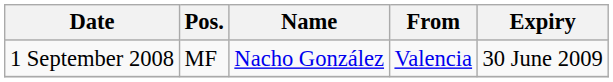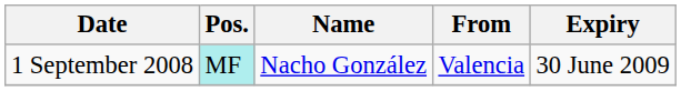1 September 2008 | Pos.: no background -> paleturquoise background
